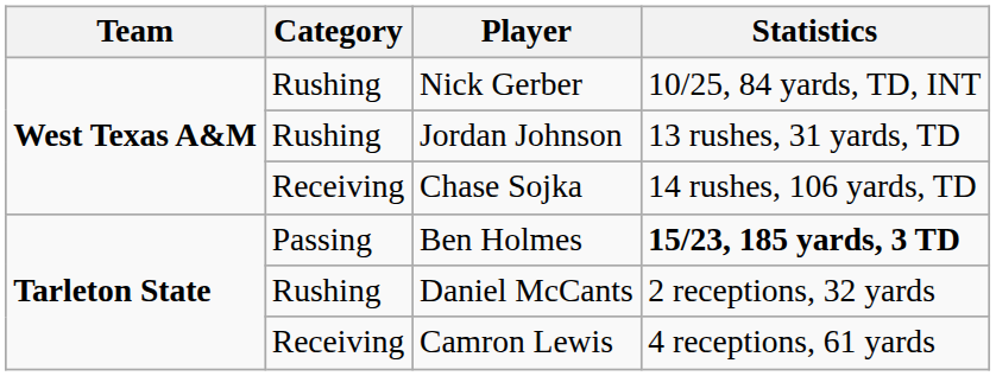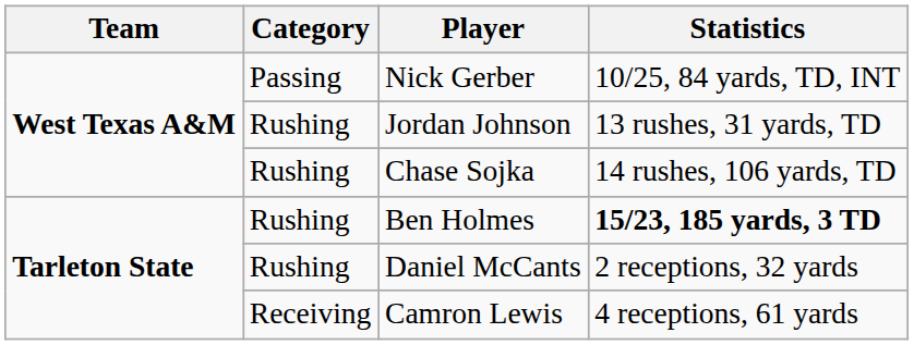Nick Gerber | Category: Rushing -> Passing
Chase Sojka | Category: Receiving -> Rushing
Ben Holmes | Category: Passing -> Rushing
